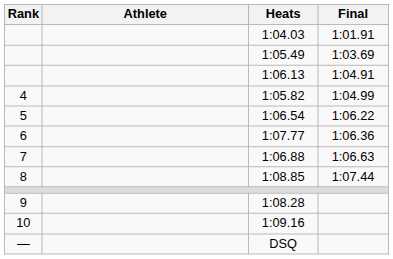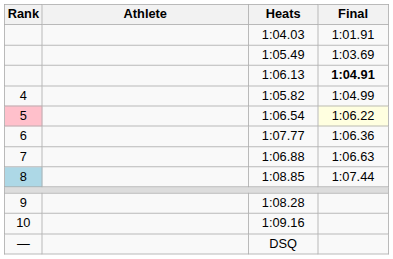1:06.13 | Final: normal -> bold
1:06.54 | Rank: no background -> pink background
1:06.54 | Final: no background -> lightyellow background
1:08.85 | Rank: no background -> lightblue background
